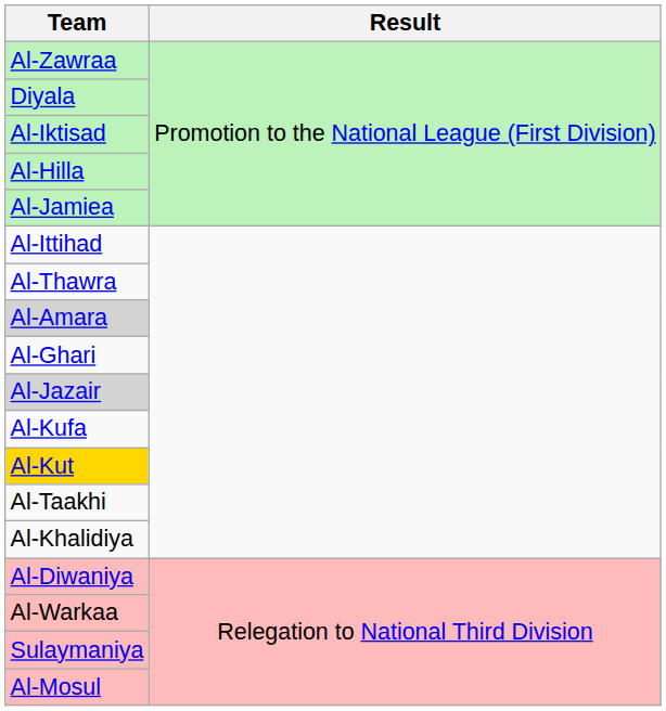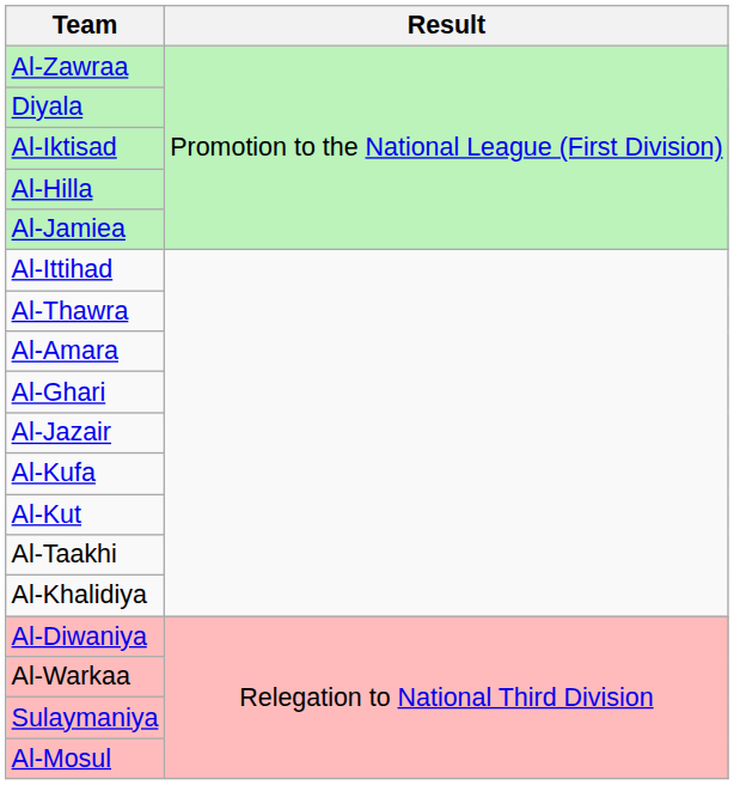Al-Amara | Team: lightgrey background -> no background
Al-Jazair | Team: lightgrey background -> no background
Al-Kut | Team: gold background -> no background
